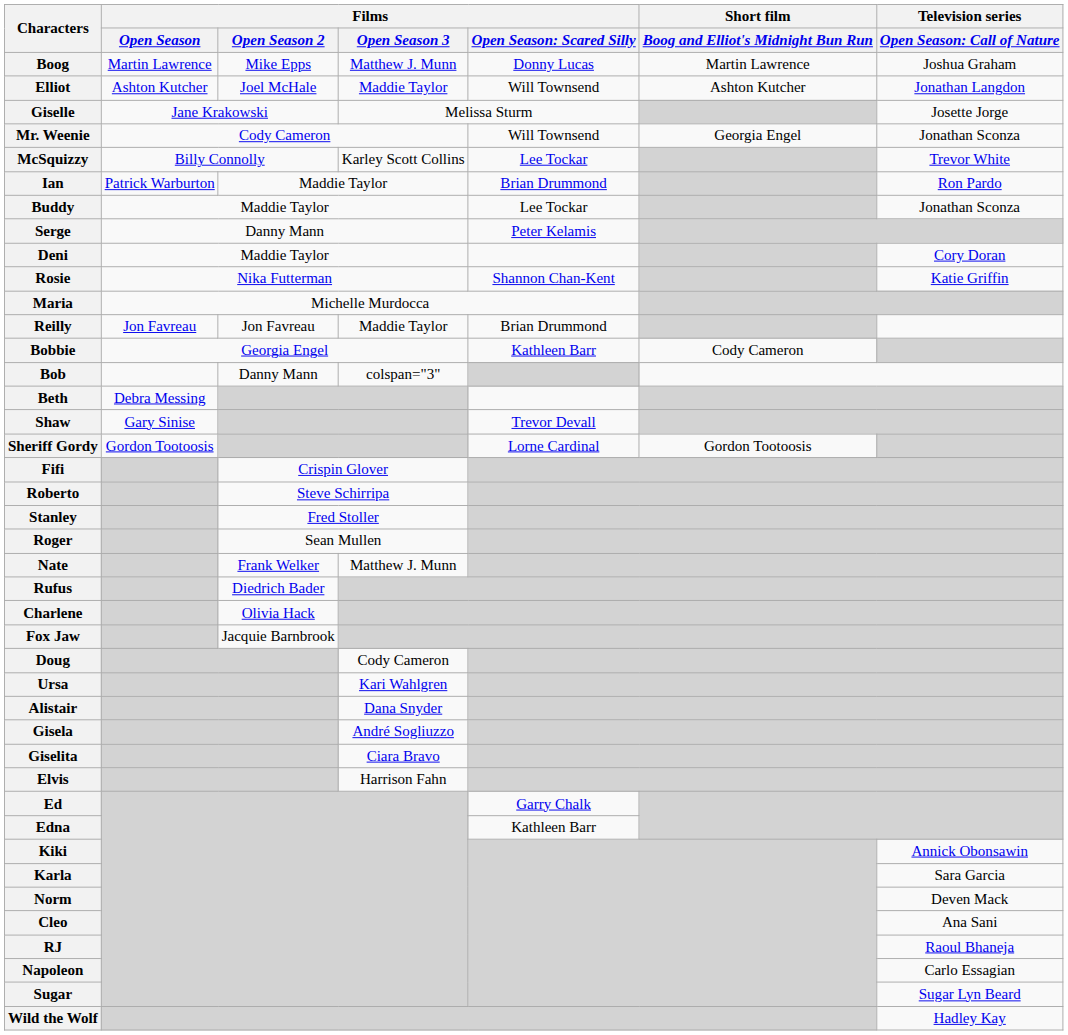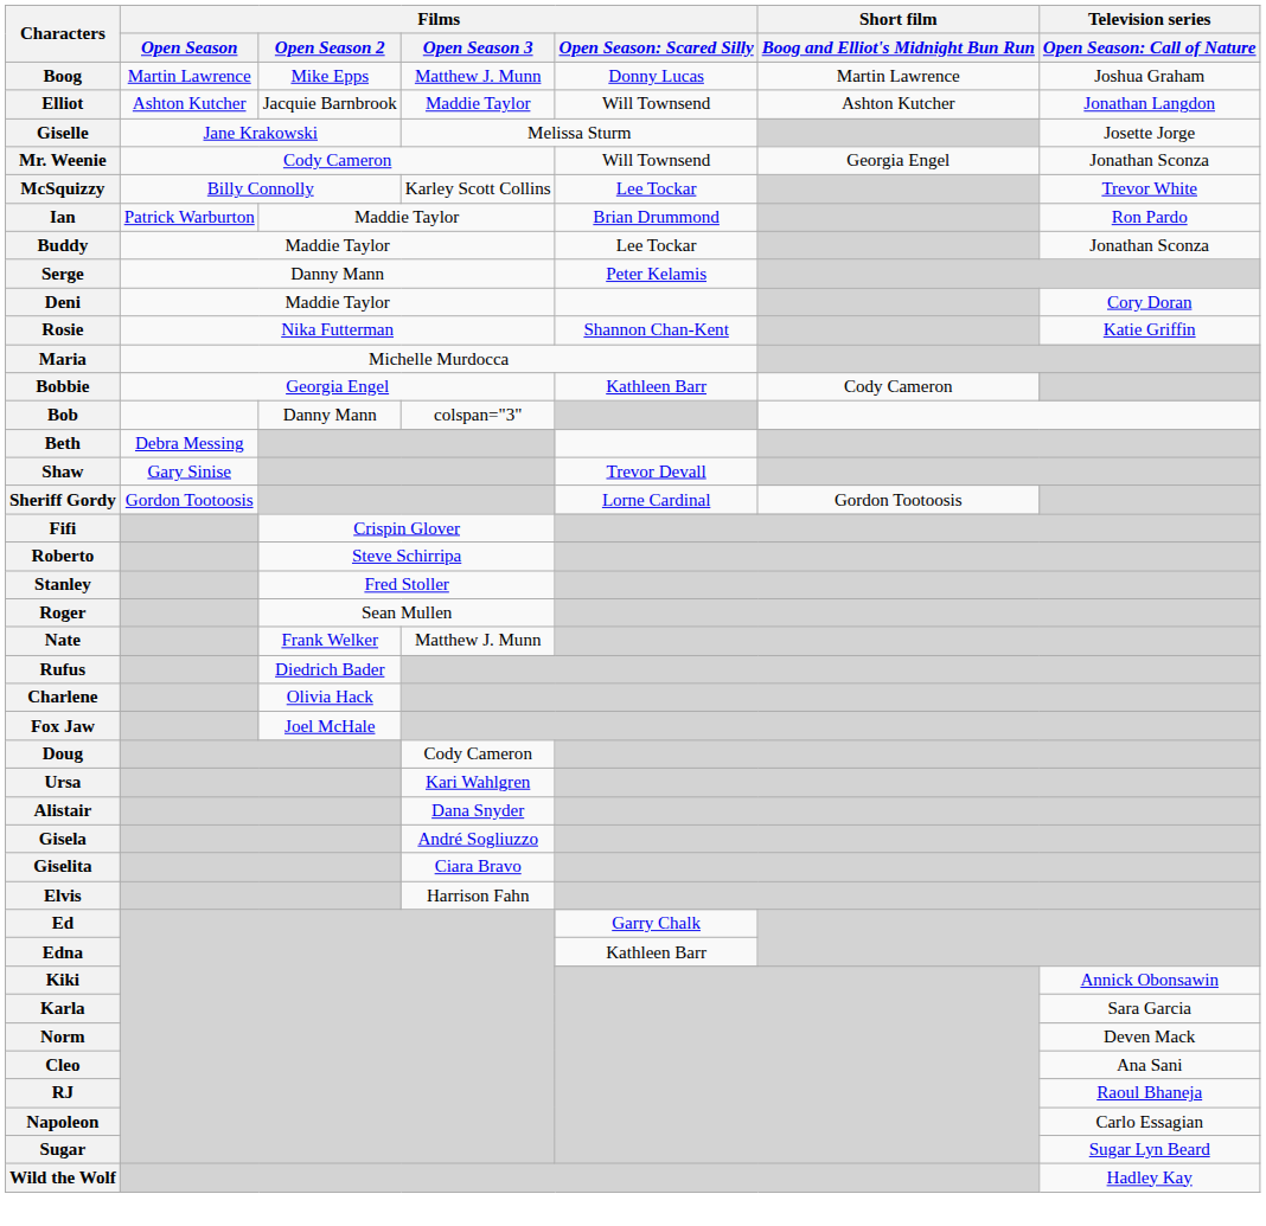Elliot | Films / Open Season 2: Joel McHale -> Jacquie Barnbrook
- row: Reilly | Jon Favreau | Jon Favreau | Maddie Taylor | Brian Drummond
Fox Jaw | Films / Open Season 2: Jacquie Barnbrook -> Joel McHale
